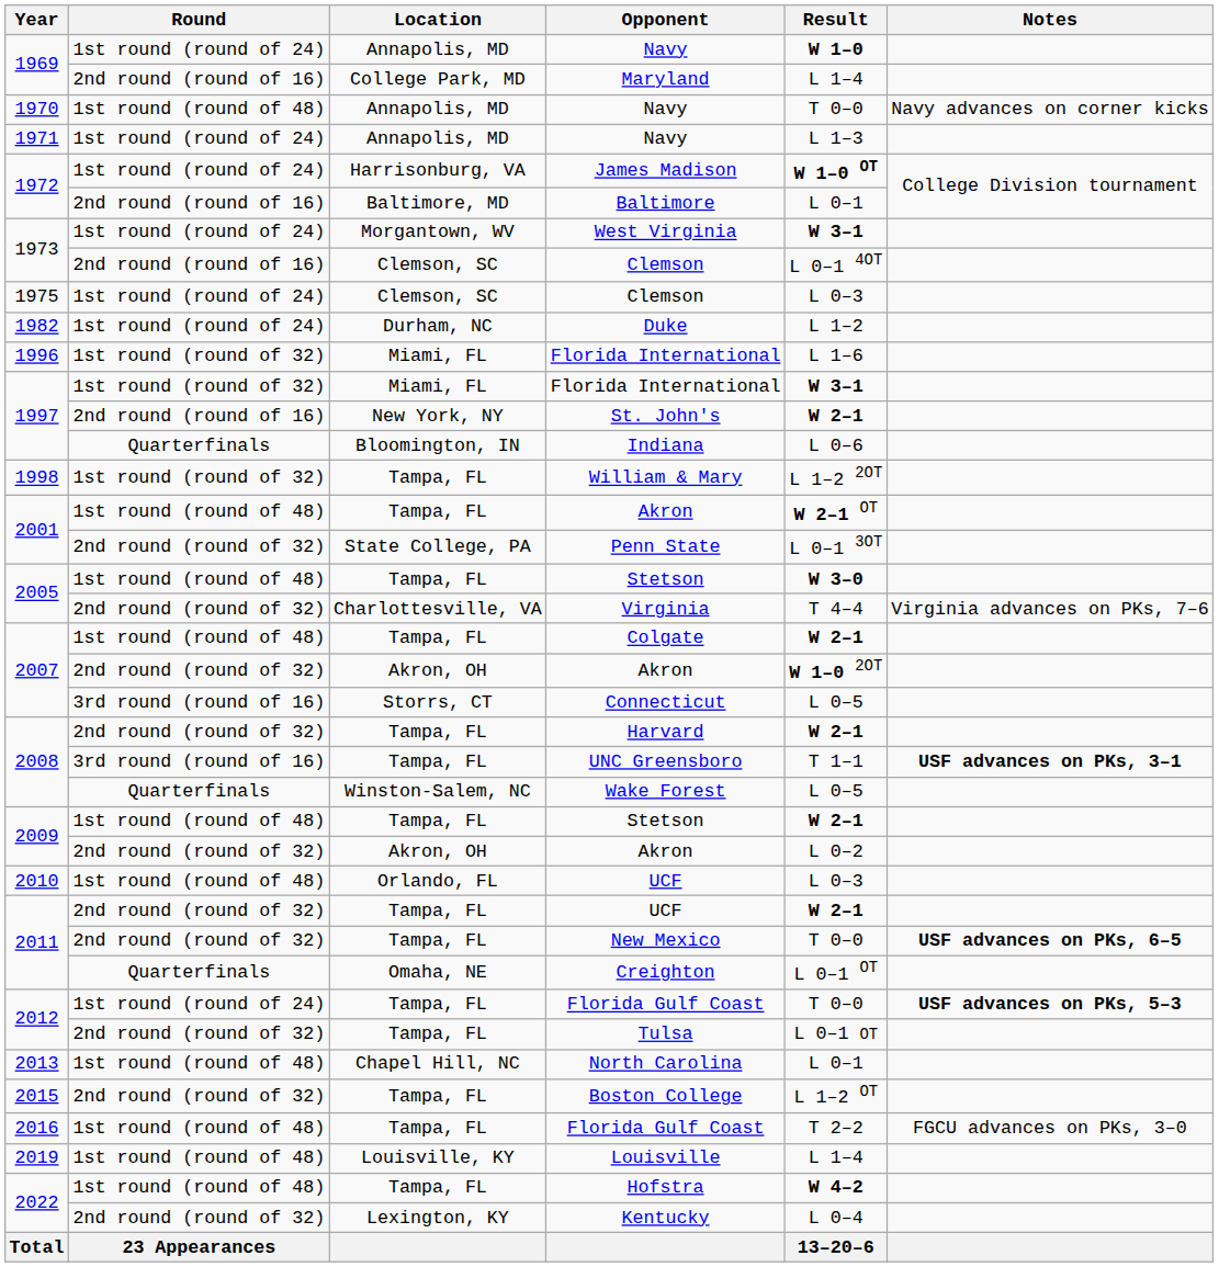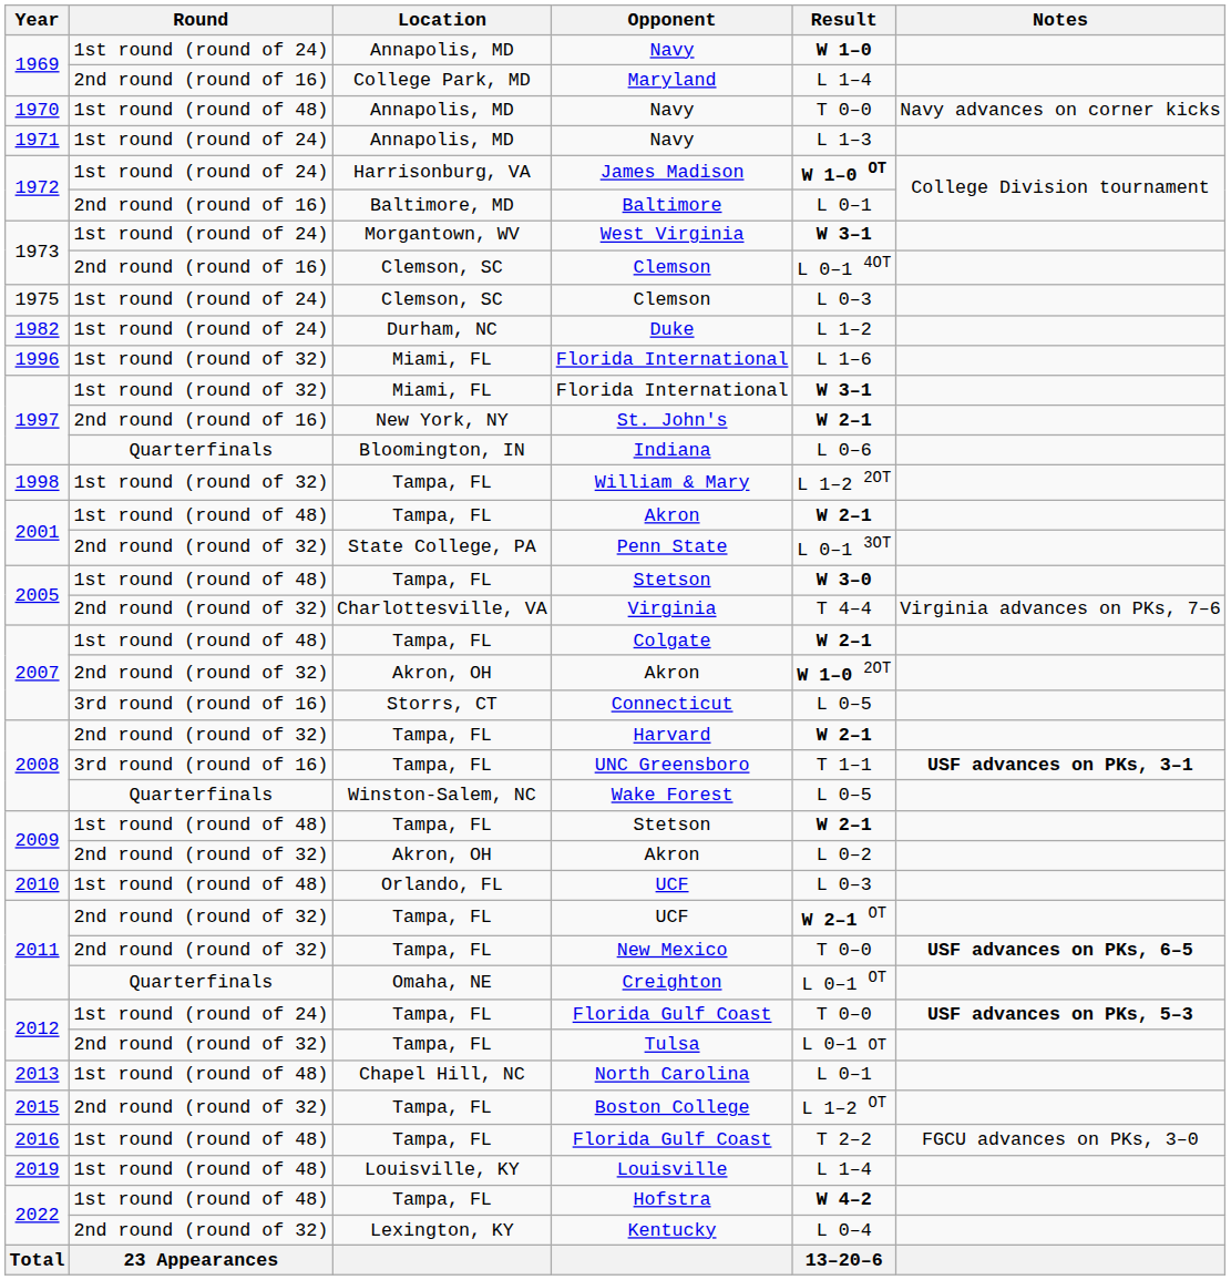2001 / Akron | Result: W 2–1 OT -> W 2–1
2011 / UCF | Result: W 2–1 -> W 2–1 OT
